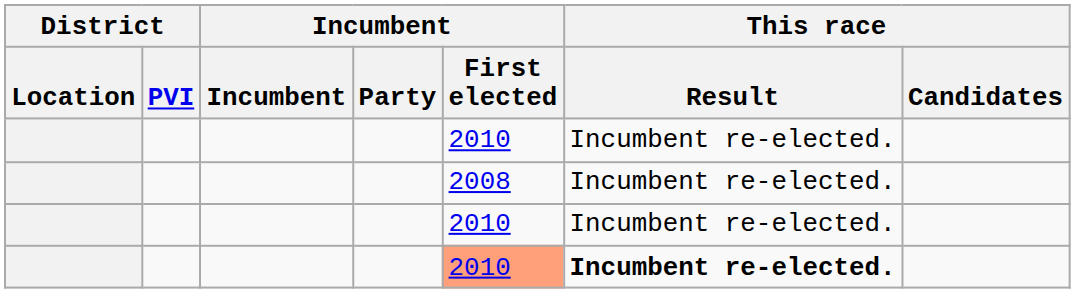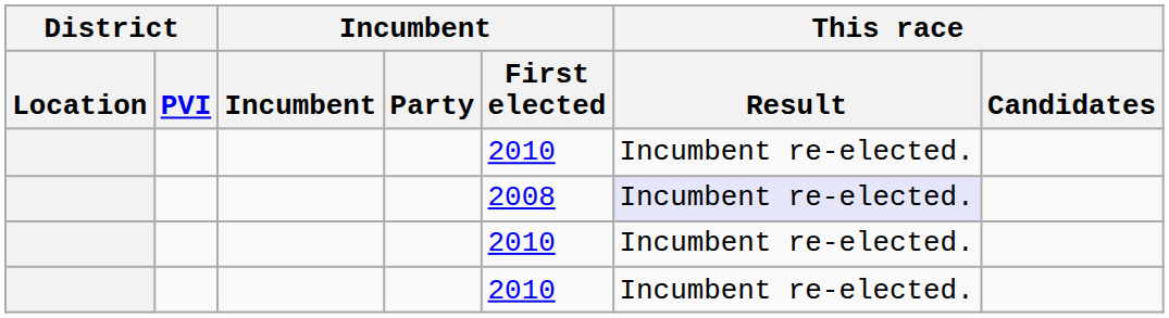row 4 | This race / Result: no background -> lavender background
row 6 | Incumbent / First elected: lightsalmon background -> no background
row 6 | This race / Result: bold -> normal
